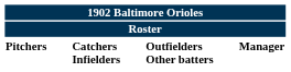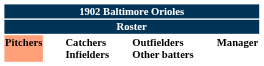Pitchers | column 1: no background -> lightsalmon background
